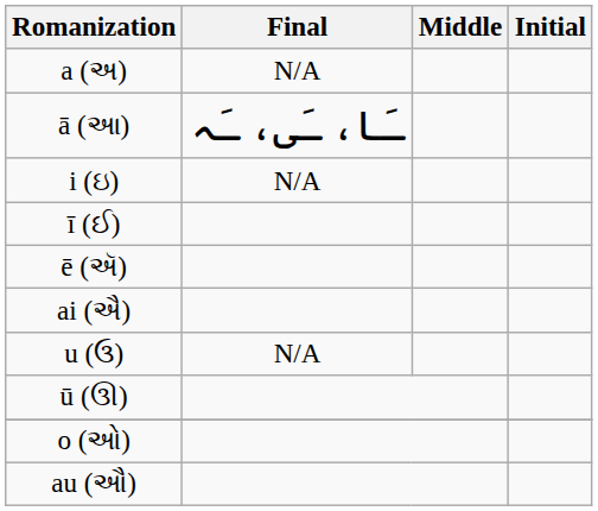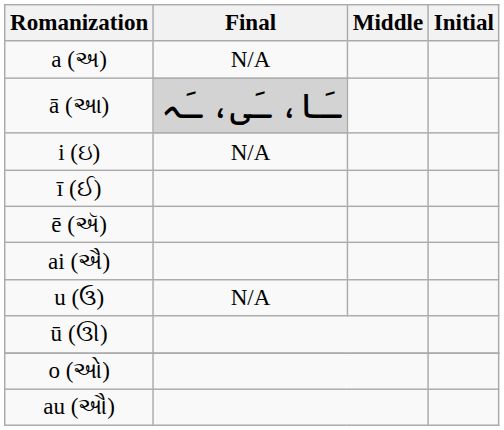ā (આ) | column 2: no background -> lightgrey background
